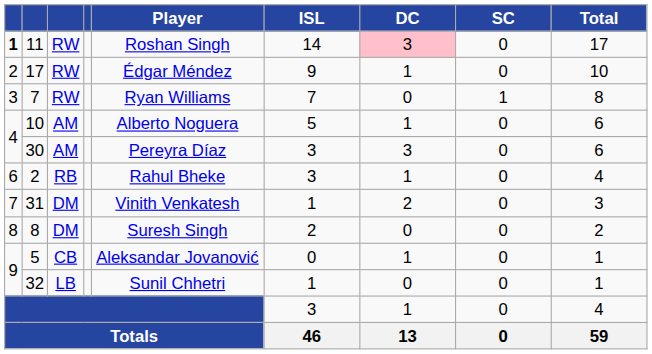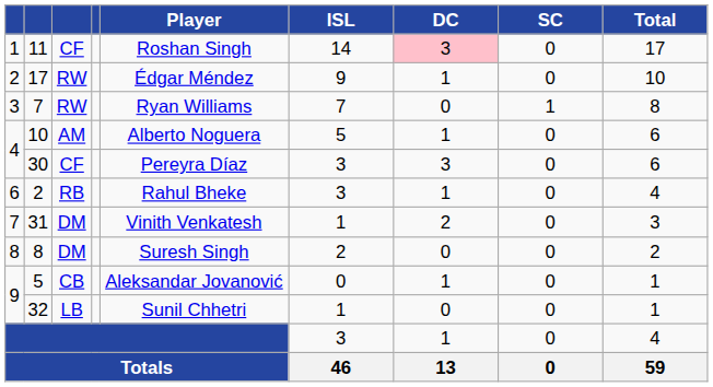11 | column 1: bold -> normal
11 | column 3: RW -> CF
30 | column 3: AM -> CF
